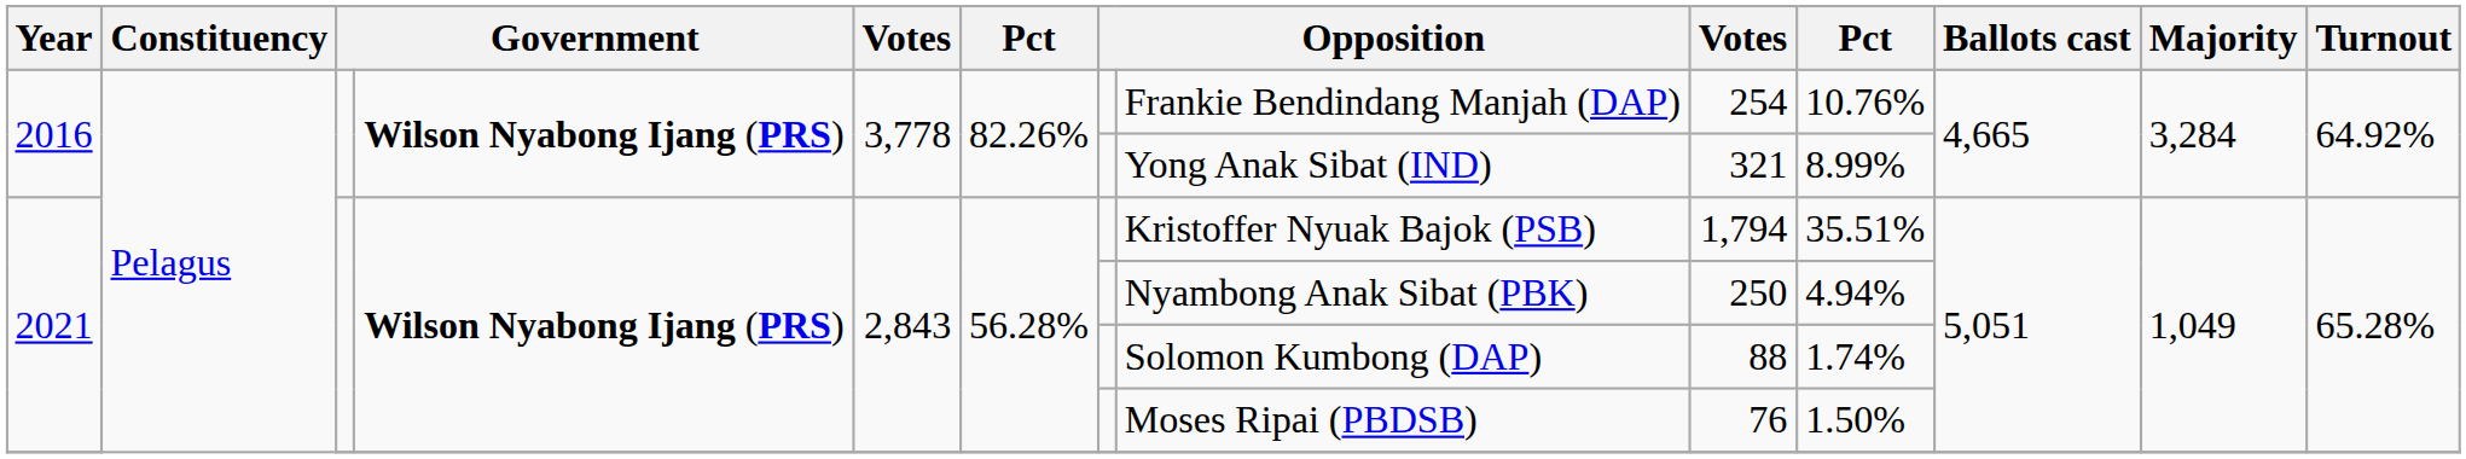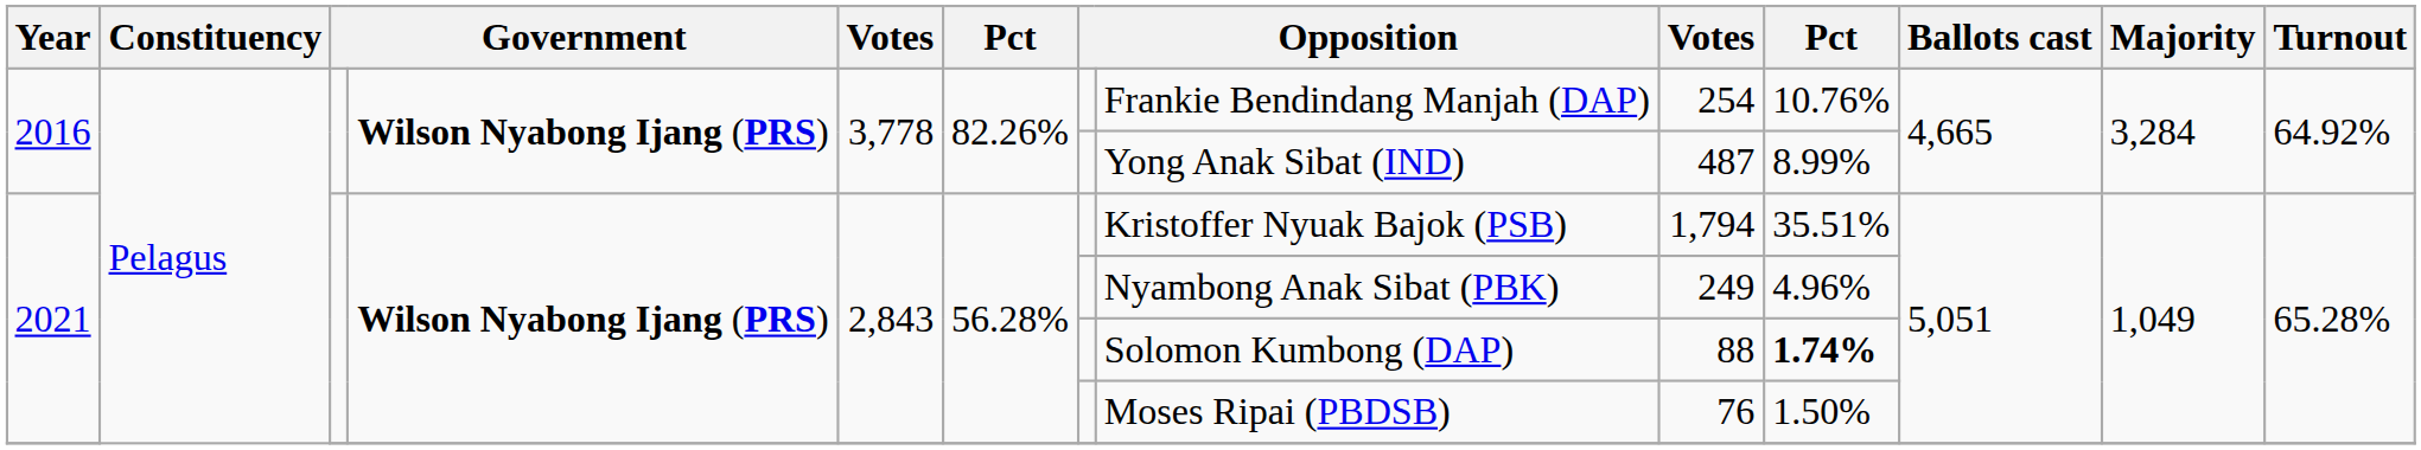row 3 | column 9: 321 -> 487
row 5 | column 9: 250 -> 249
row 5 | column 10: 4.94% -> 4.96%
row 6 | column 10: normal -> bold
